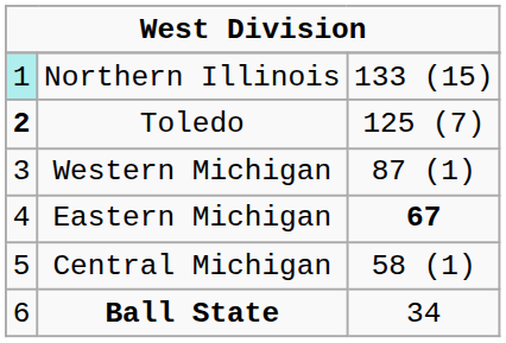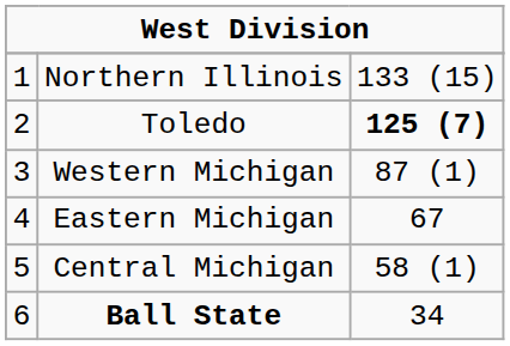Northern Illinois | column 1: paleturquoise background -> no background
Toledo | column 1: bold -> normal
Toledo | column 3: normal -> bold
Eastern Michigan | column 3: bold -> normal
